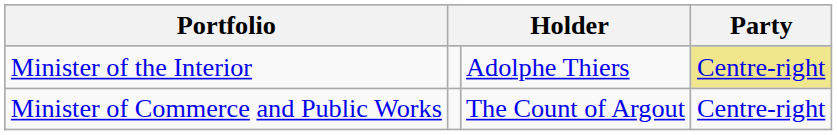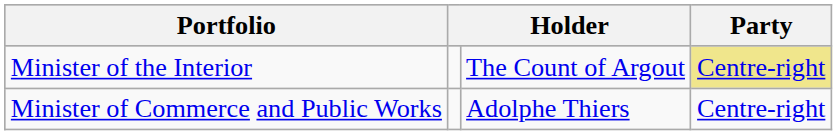Minister of the Interior | column 3: Adolphe Thiers -> The Count of Argout
Minister of Commerce and Public Works | column 3: The Count of Argout -> Adolphe Thiers
